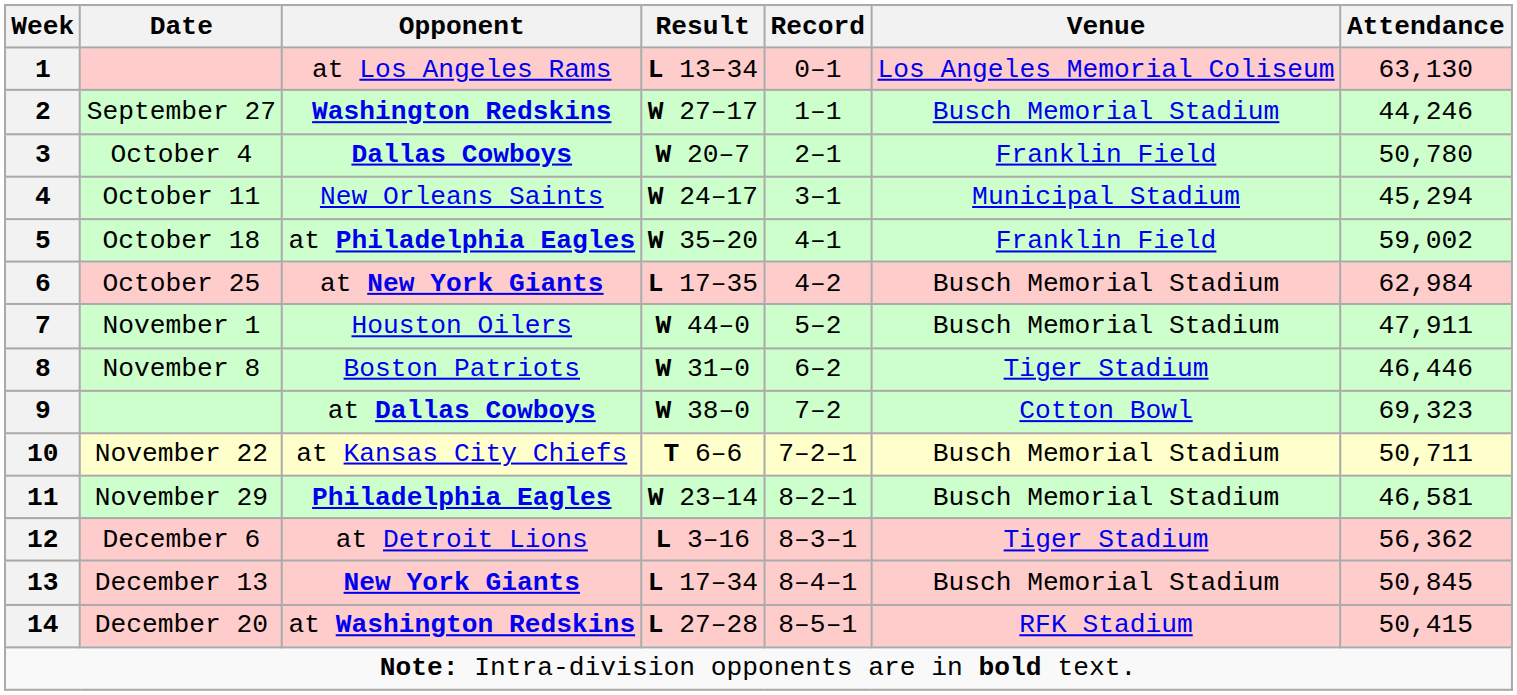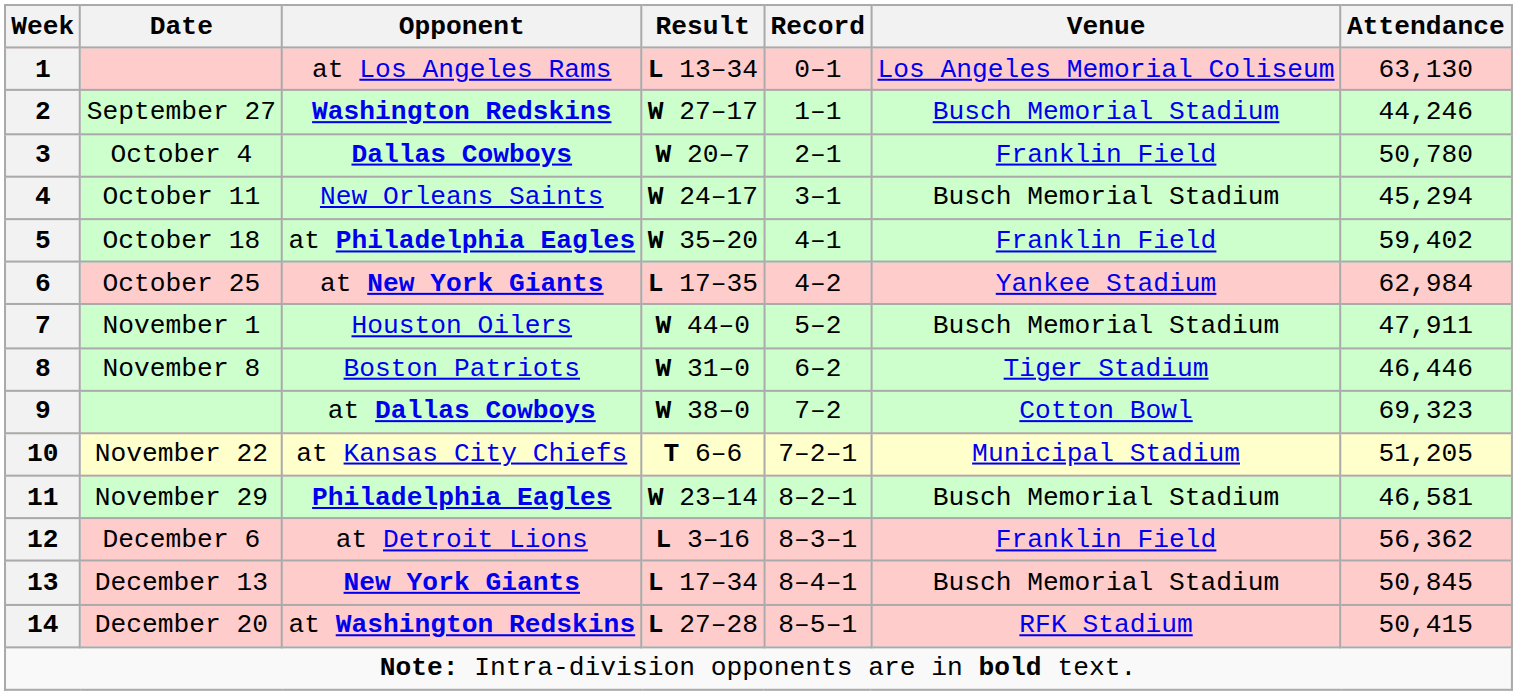4 | Venue: Municipal Stadium -> Busch Memorial Stadium
5 | Attendance: 59,002 -> 59,402
6 | Venue: Busch Memorial Stadium -> Yankee Stadium
10 | Venue: Busch Memorial Stadium -> Municipal Stadium
10 | Attendance: 50,711 -> 51,205
12 | Venue: Tiger Stadium -> Franklin Field
